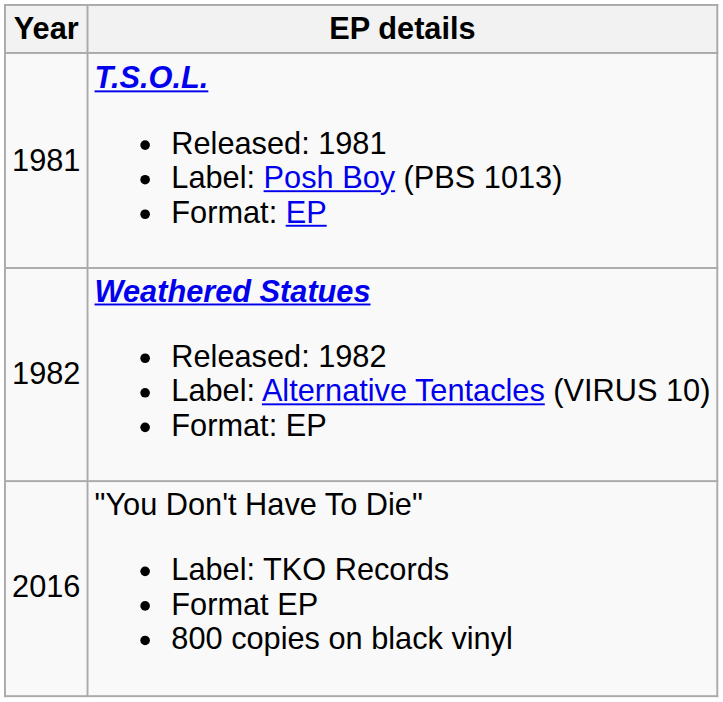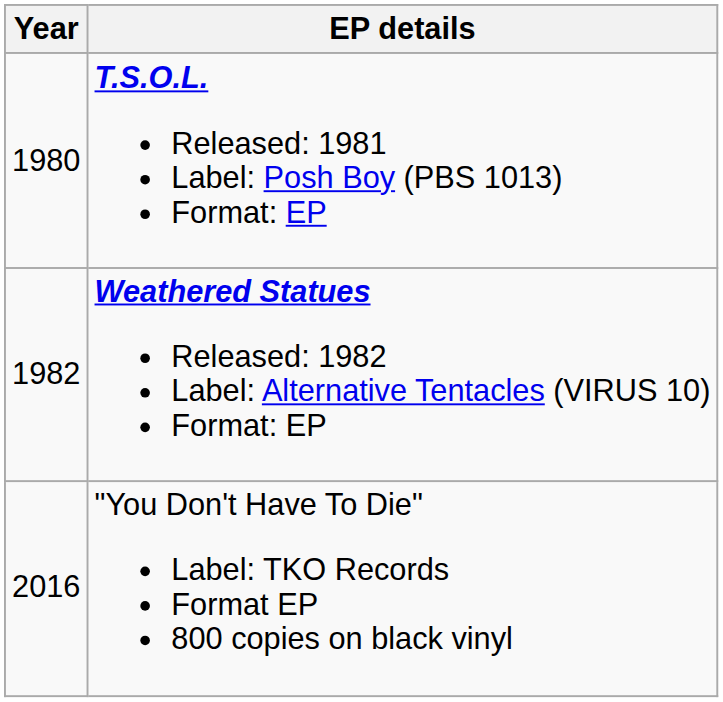row 2 | Year: 1981 -> 1980
